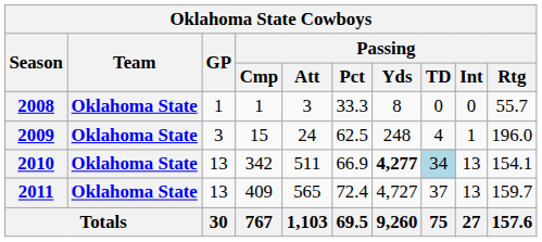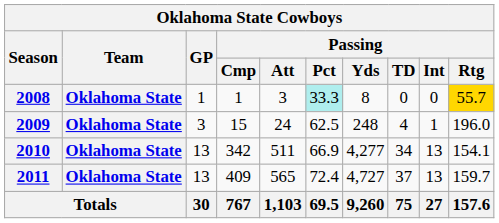2008 | Passing / Pct: no background -> paleturquoise background
2008 | Passing / Rtg: no background -> gold background
2010 | Passing / Yds: bold -> normal
2010 | Passing / TD: lightblue background -> no background
